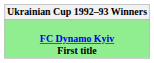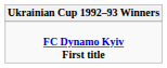row 2 | column 1: lightgreen background -> no background
